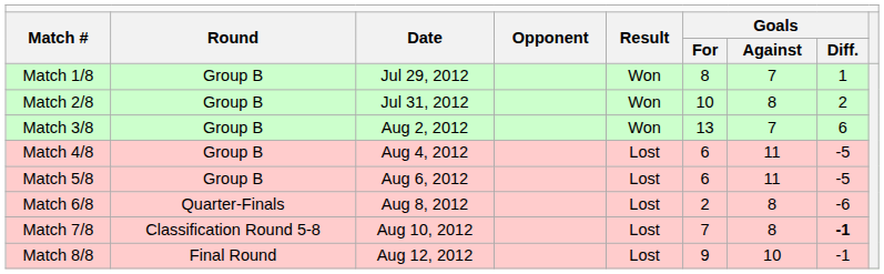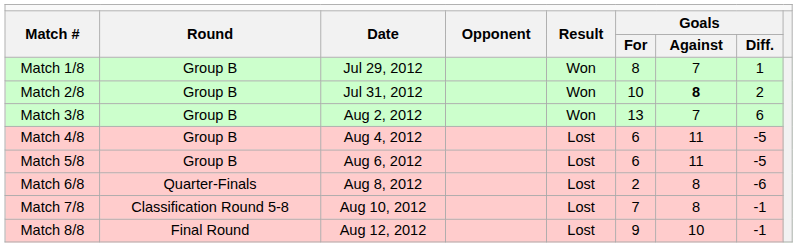Match 2/8 | column 7: normal -> bold
Match 7/8 | column 8: bold -> normal
